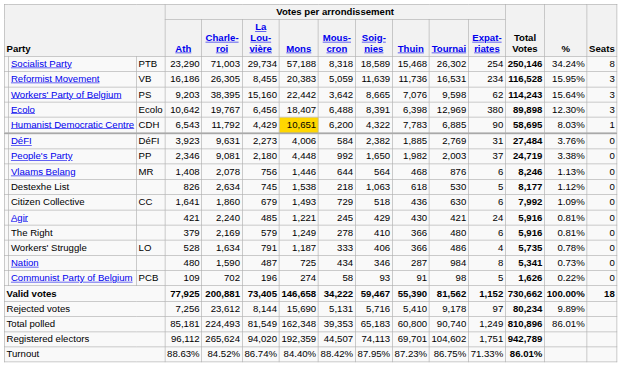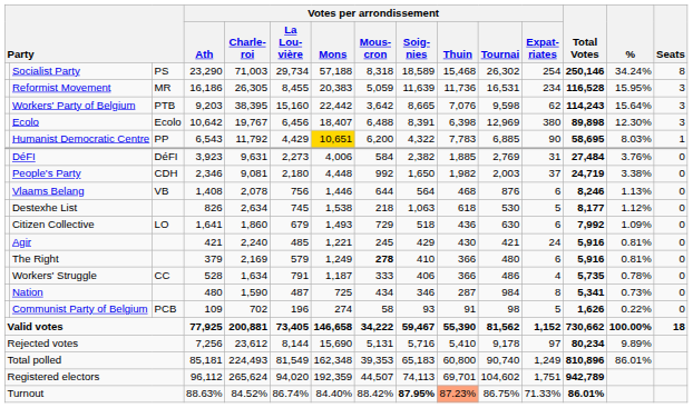Socialist Party | column 3: PTB -> PS
Reformist Movement | column 3: VB -> MR
Workers' Party of Belgium | column 3: PS -> PTB
Humanist Democratic Centre | column 3: CDH -> PP
People's Party | column 3: PP -> CDH
Vlaams Belang | column 3: MR -> VB
Citizen Collective | column 3: CC -> LO
The Right | Votes per arrondissement / Mous- cron: normal -> bold
Workers' Struggle | column 3: LO -> CC
Turnout | Votes per arrondissement / Soig- nies: normal -> bold
Turnout | Votes per arrondissement / Thuin: no background -> lightsalmon background
